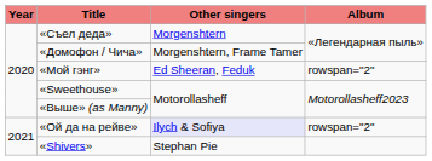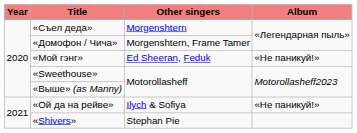«Мой гэнг» | Album: rowspan="2" -> «Не паникуй!»
«Ой да на рейве» | Other singers: lavender background -> no background
«Ой да на рейве» | Album: rowspan="2" -> «Не паникуй!»
